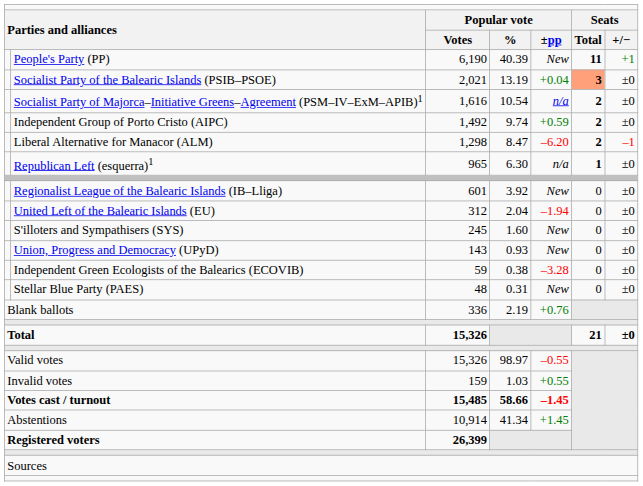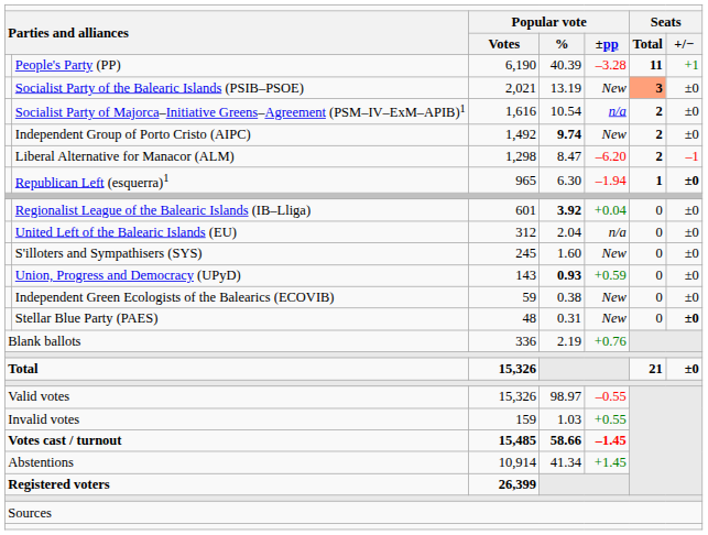People's Party (PP) | column 5: New -> –3.28
Socialist Party of the Balearic Islands (PSIB–PSOE) | column 5: +0.04 -> New
Independent Group of Porto Cristo (AIPC) | column 4: normal -> bold
Independent Group of Porto Cristo (AIPC) | column 5: +0.59 -> New
Republican Left (esquerra)1 | column 5: n/a -> –1.94
Republican Left (esquerra)1 | column 7: normal -> bold
Regionalist League of the Balearic Islands (IB–Lliga) | column 4: normal -> bold
Regionalist League of the Balearic Islands (IB–Lliga) | column 5: New -> +0.04
United Left of the Balearic Islands (EU) | column 5: –1.94 -> n/a
Union, Progress and Democracy (UPyD) | column 4: normal -> bold
Union, Progress and Democracy (UPyD) | column 5: New -> +0.59
Independent Green Ecologists of the Balearics (ECOVIB) | column 5: –3.28 -> New
Stellar Blue Party (PAES) | column 7: normal -> bold
